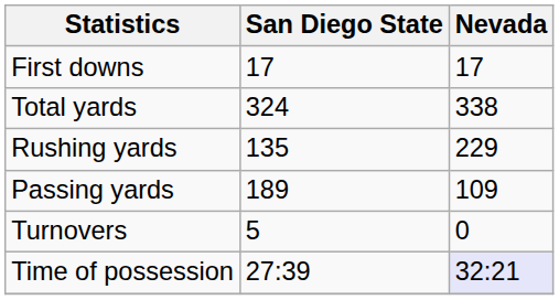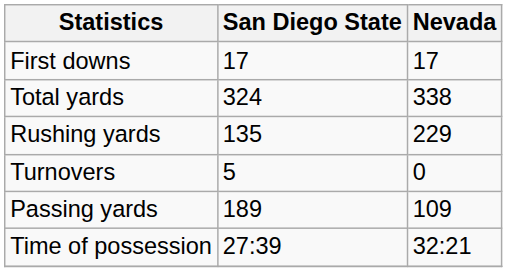rows swapped: Passing yards <-> Turnovers
Time of possession | Nevada: lavender background -> no background
